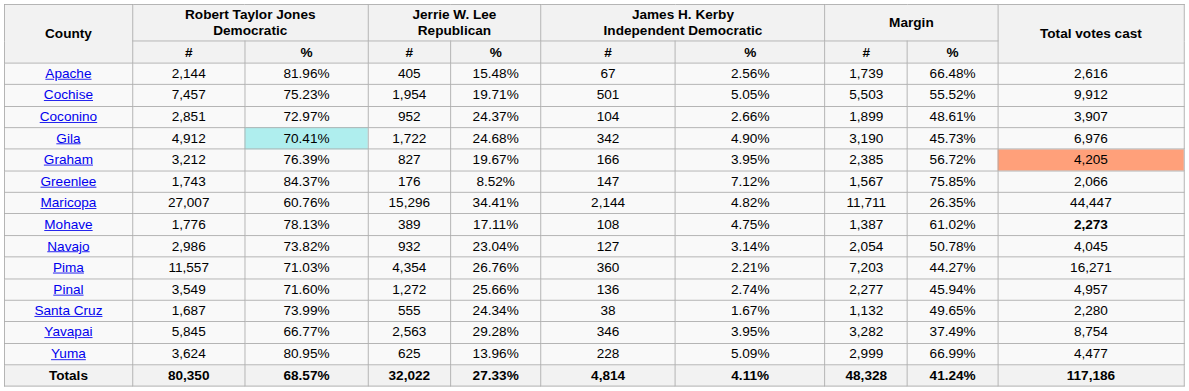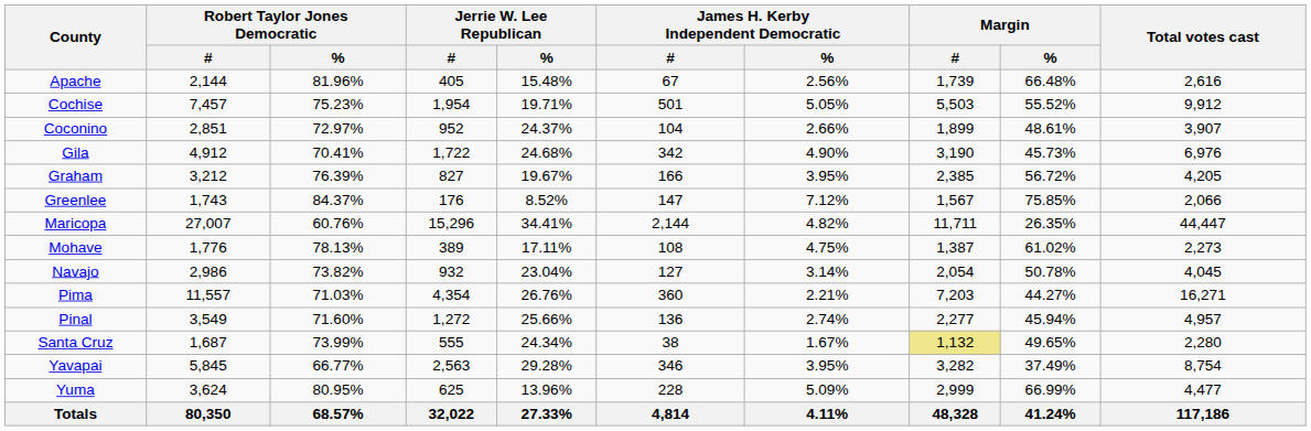Gila | Robert Taylor Jones Democratic / %: paleturquoise background -> no background
Graham | Total votes cast: lightsalmon background -> no background
Mohave | Total votes cast: bold -> normal
Santa Cruz | Margin / #: no background -> khaki background
